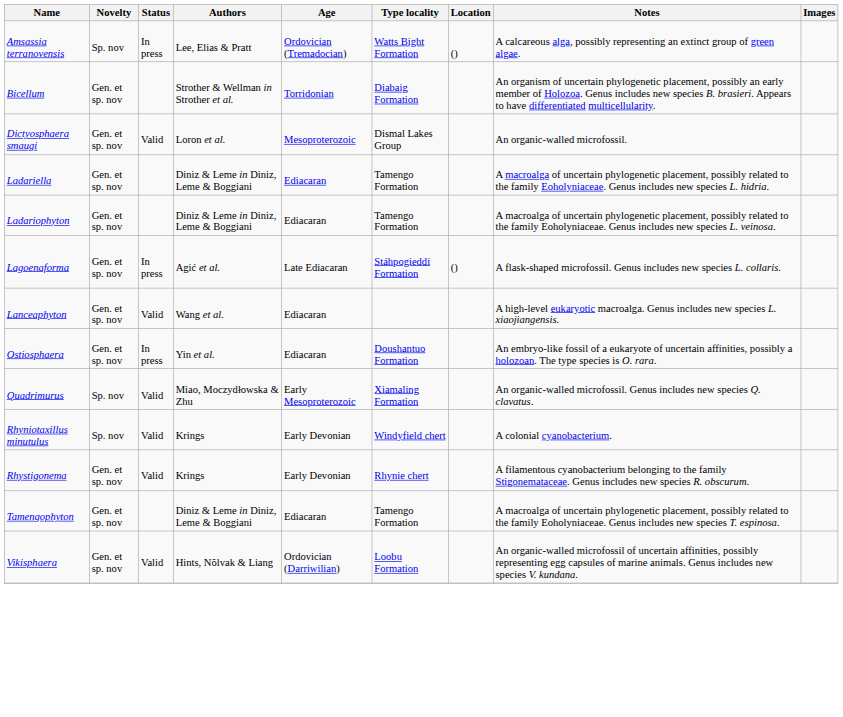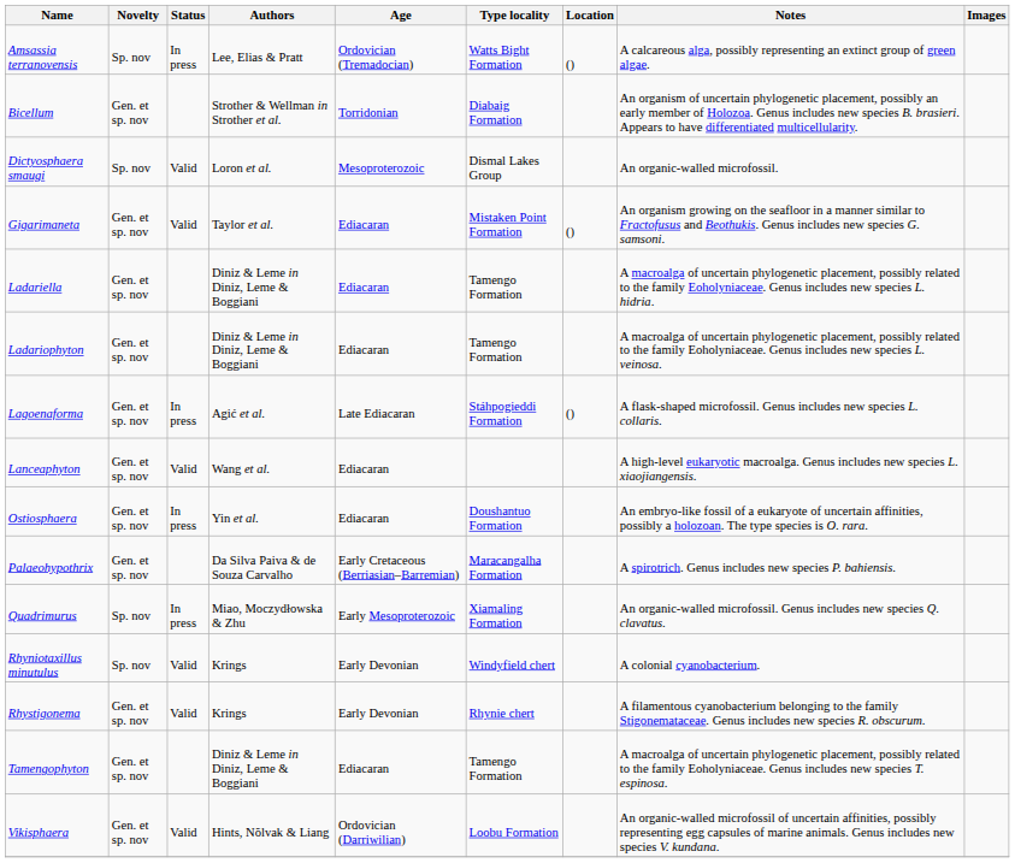Dictyosphaera smaugi | Novelty: Gen. et sp. nov -> Sp. nov
+ row: Gigarimaneta | Gen. et sp. nov | Valid | Taylor et al. | Ediacaran | Mistaken Point Formation | () | An organism growing on the seafloor in a manner similar to Fractofusus and Beothukis. Genus includes new species G. samsoni.
+ row: Palaeohypothrix | Gen. et sp. nov | Da Silva Paiva & de Souza Carvalho | Early Cretaceous (Berriasian–Barremian) | Maracangalha Formation | A spirotrich. Genus includes new species P. bahiensis.
Quadrimurus | Status: Valid -> In press
